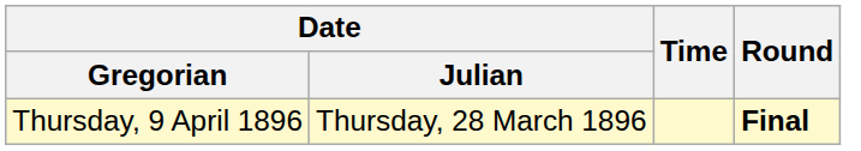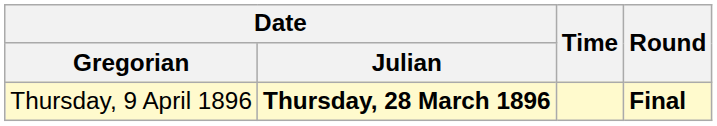Thursday, 9 April 1896 | Date / Julian: normal -> bold
